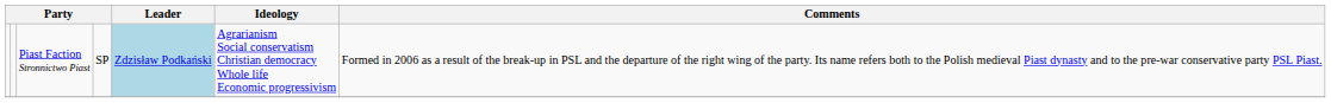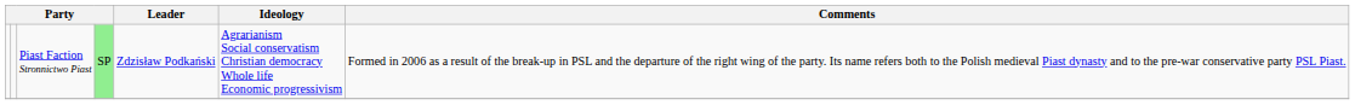Piast Faction Stronnictwo Piast | column 4: no background -> lightgreen background
Piast Faction Stronnictwo Piast | Leader: lightblue background -> no background
